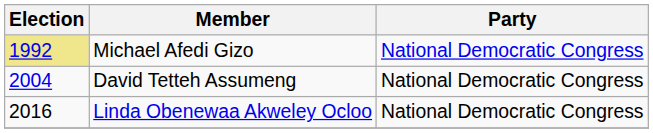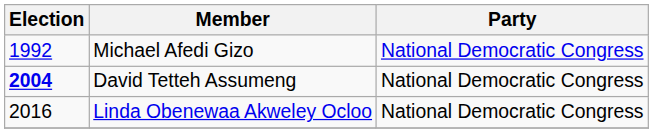Michael Afedi Gizo | Election: khaki background -> no background
David Tetteh Assumeng | Election: normal -> bold
